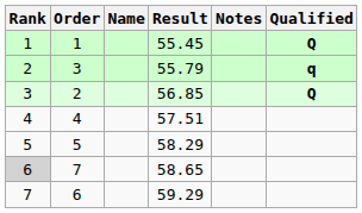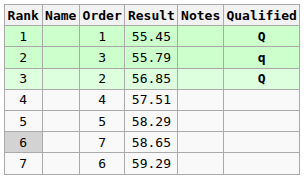columns swapped: Order <-> Name
